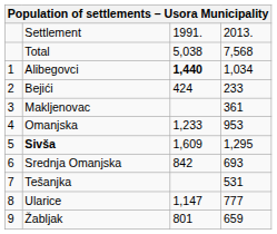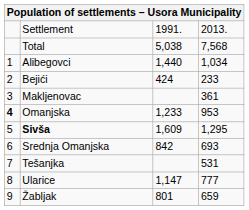Alibegovci | column 3: bold -> normal
Omanjska | column 1: normal -> bold
